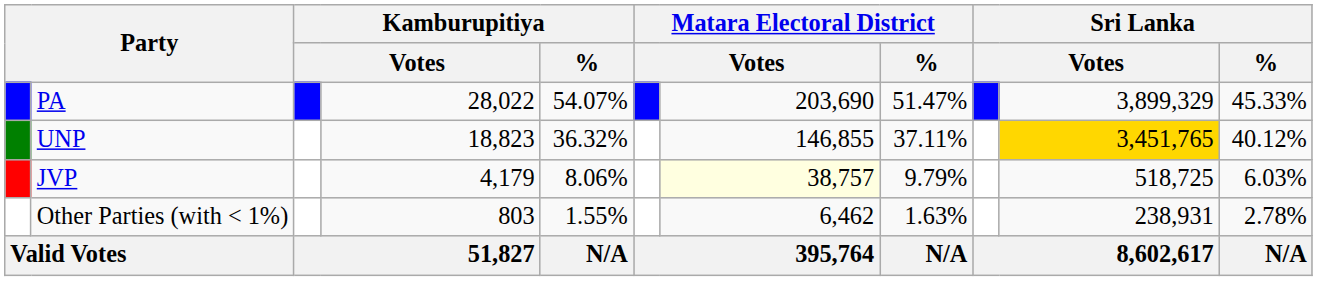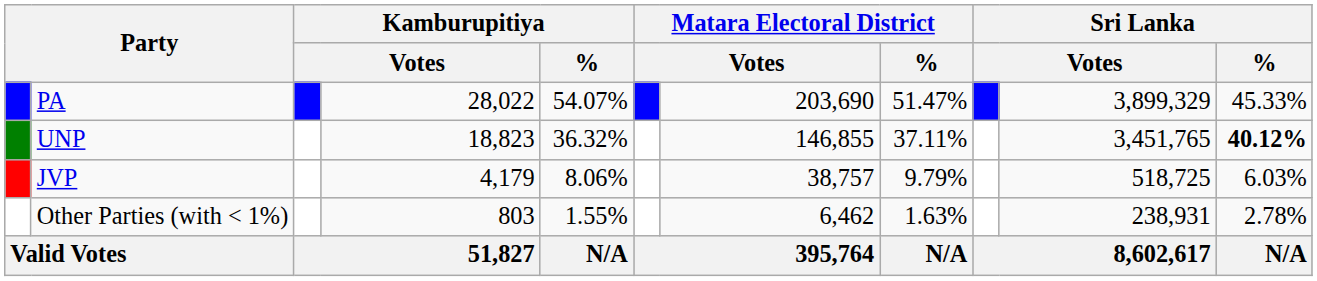UNP | column 10: gold background -> no background
UNP | Sri Lanka / %: normal -> bold
JVP | column 7: lightyellow background -> no background
